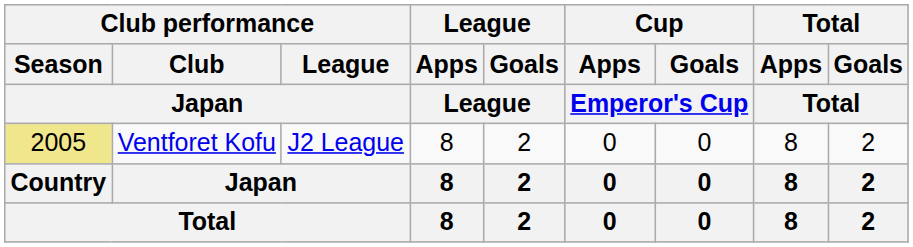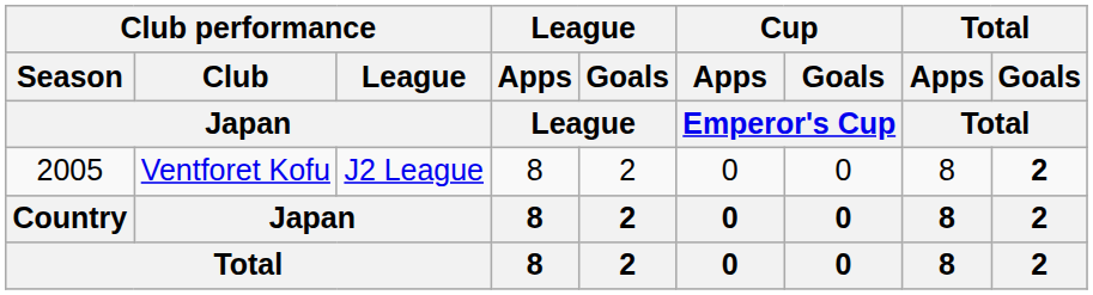Ventforet Kofu | Club performance / Season / Japan: khaki background -> no background
Ventforet Kofu | Total / Goals / Total: normal -> bold
